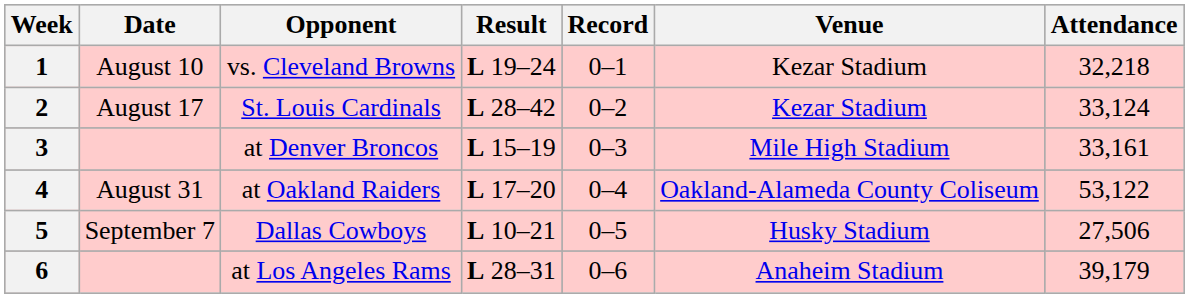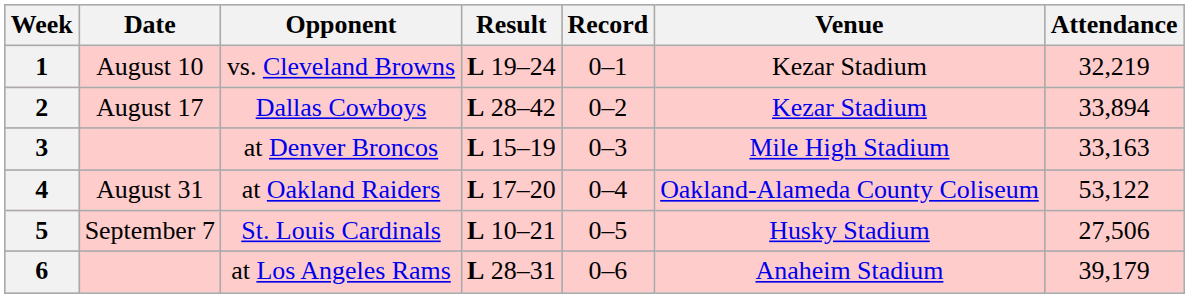1 | Attendance: 32,218 -> 32,219
2 | Opponent: St. Louis Cardinals -> Dallas Cowboys
2 | Attendance: 33,124 -> 33,894
3 | Attendance: 33,161 -> 33,163
5 | Opponent: Dallas Cowboys -> St. Louis Cardinals
